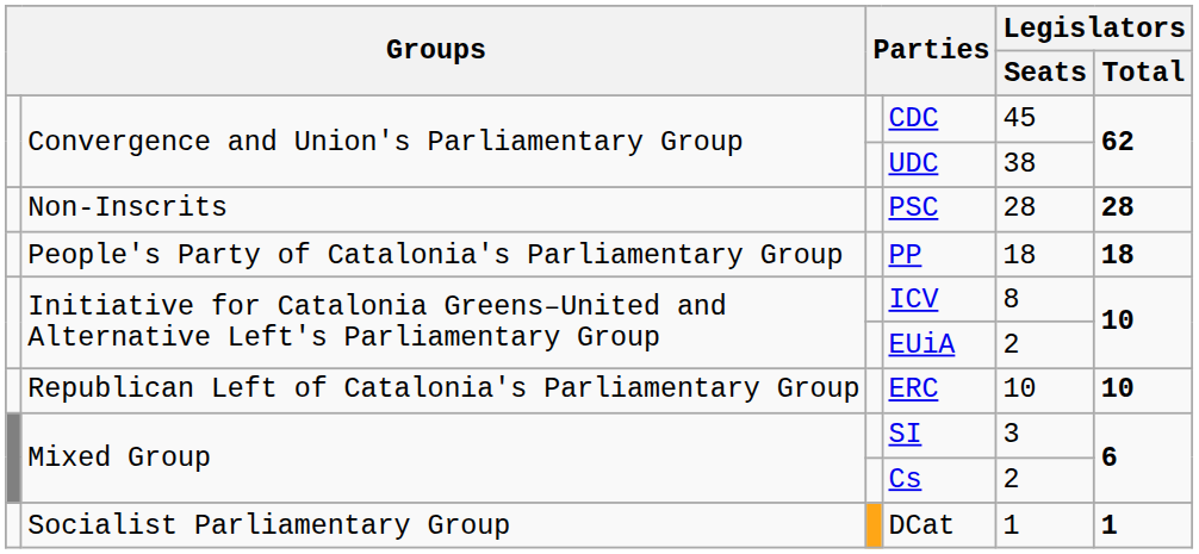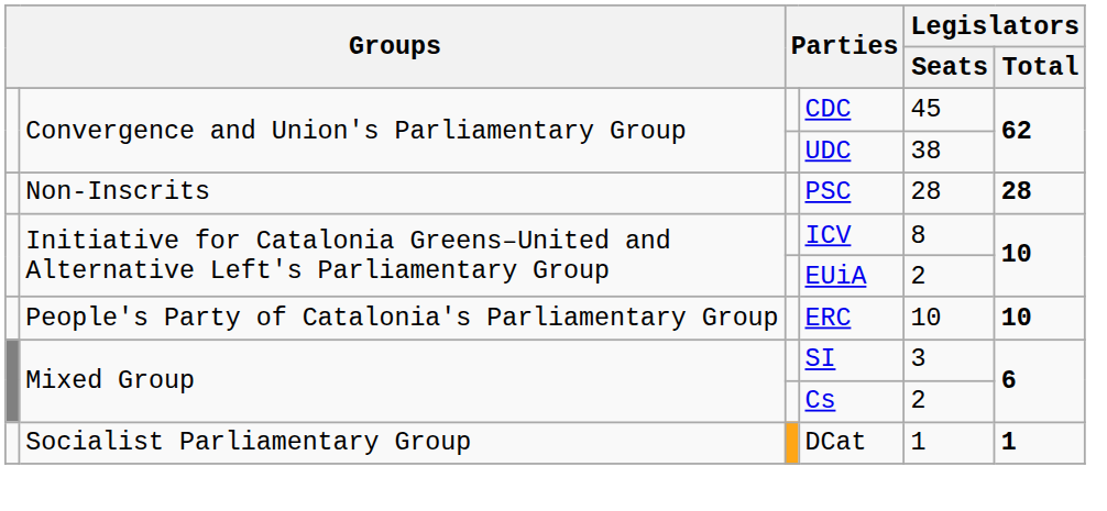- row: People's Party of Catalonia's Parliamentary Group | PP | 18 | 18
ERC | column 2: Republican Left of Catalonia's Parliamentary Group -> People's Party of Catalonia's Parliamentary Group
